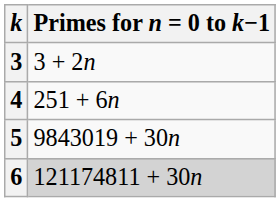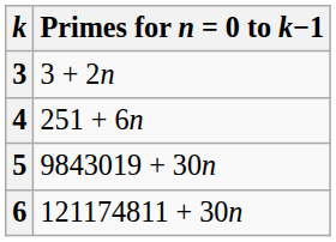6 | Primes for n = 0 to k−1: lightgrey background -> no background
